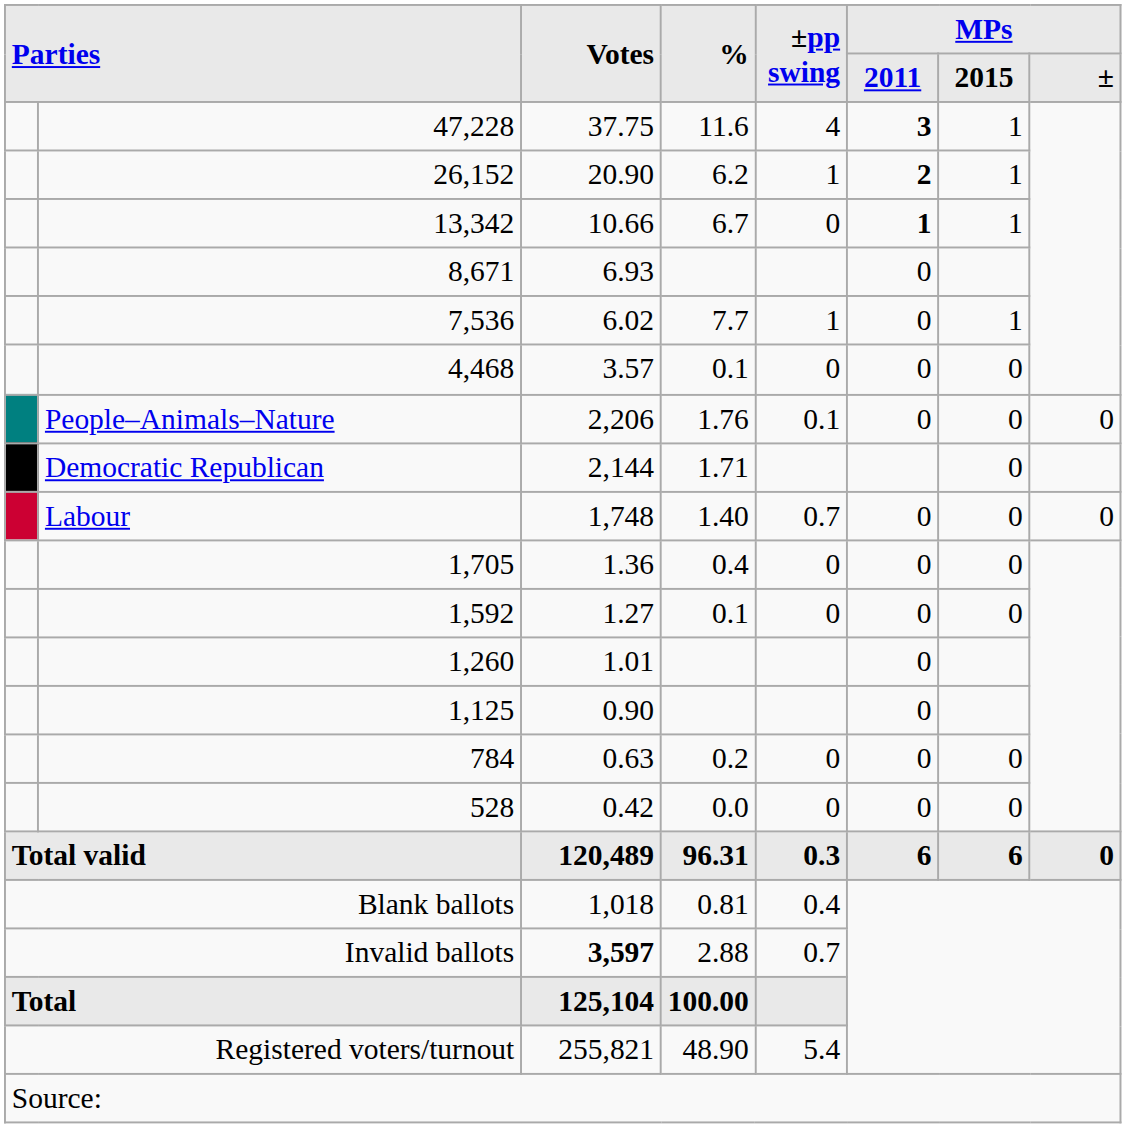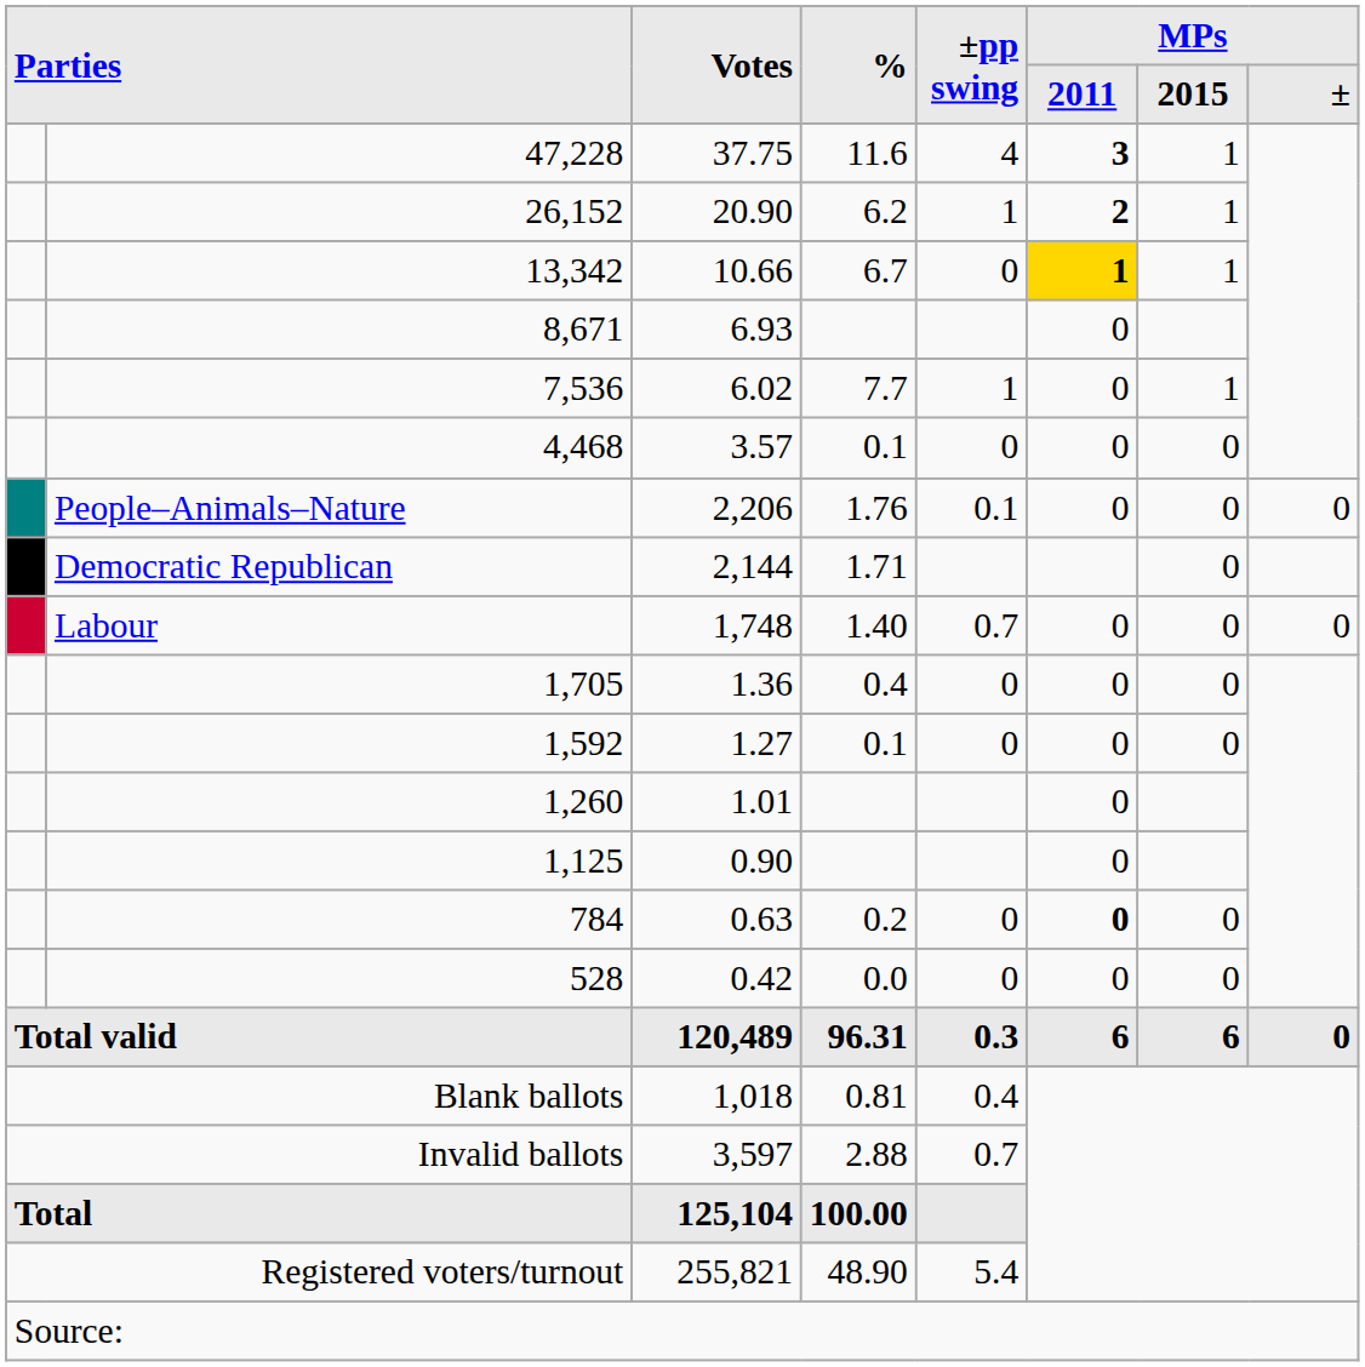13,342 | MPs / 2011: no background -> gold background
784 | MPs / 2011: normal -> bold
Invalid ballots | Votes: bold -> normal
